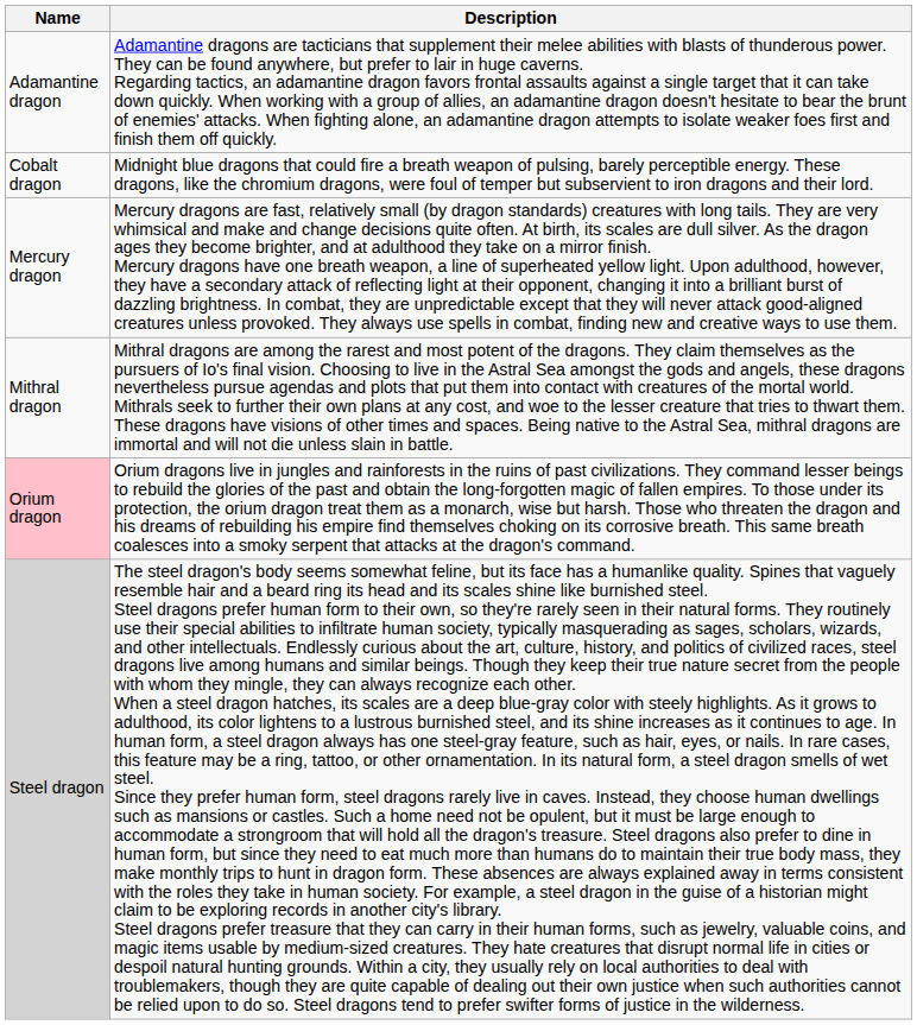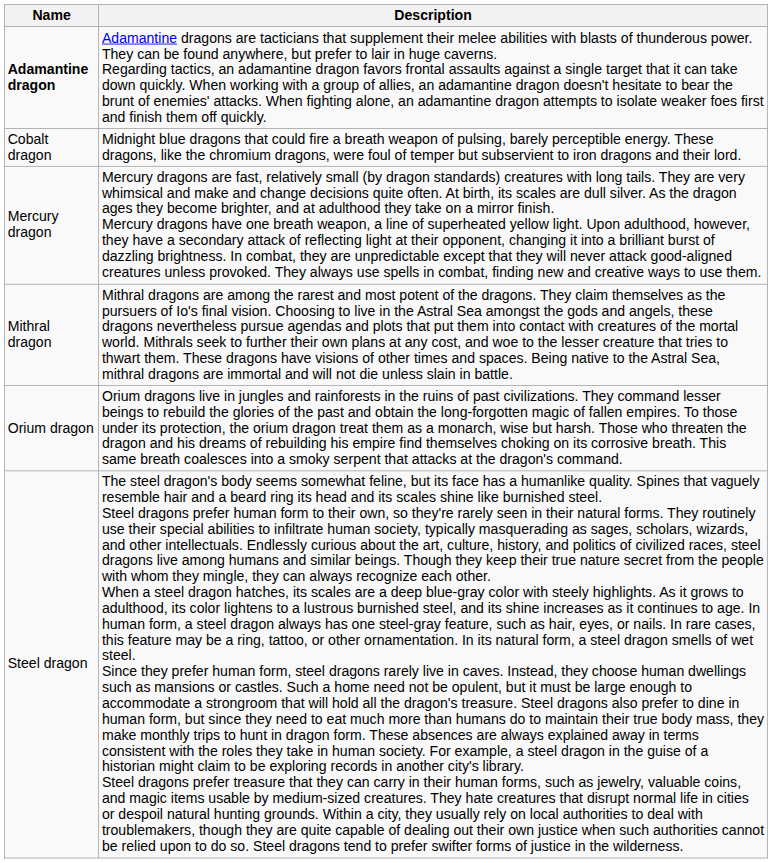Adamantine dragon | Name: normal -> bold
Orium dragon | Name: pink background -> no background
Steel dragon | Name: lightgrey background -> no background
